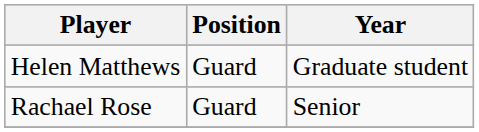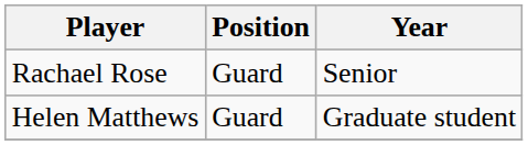rows swapped: Helen Matthews <-> Rachael Rose
